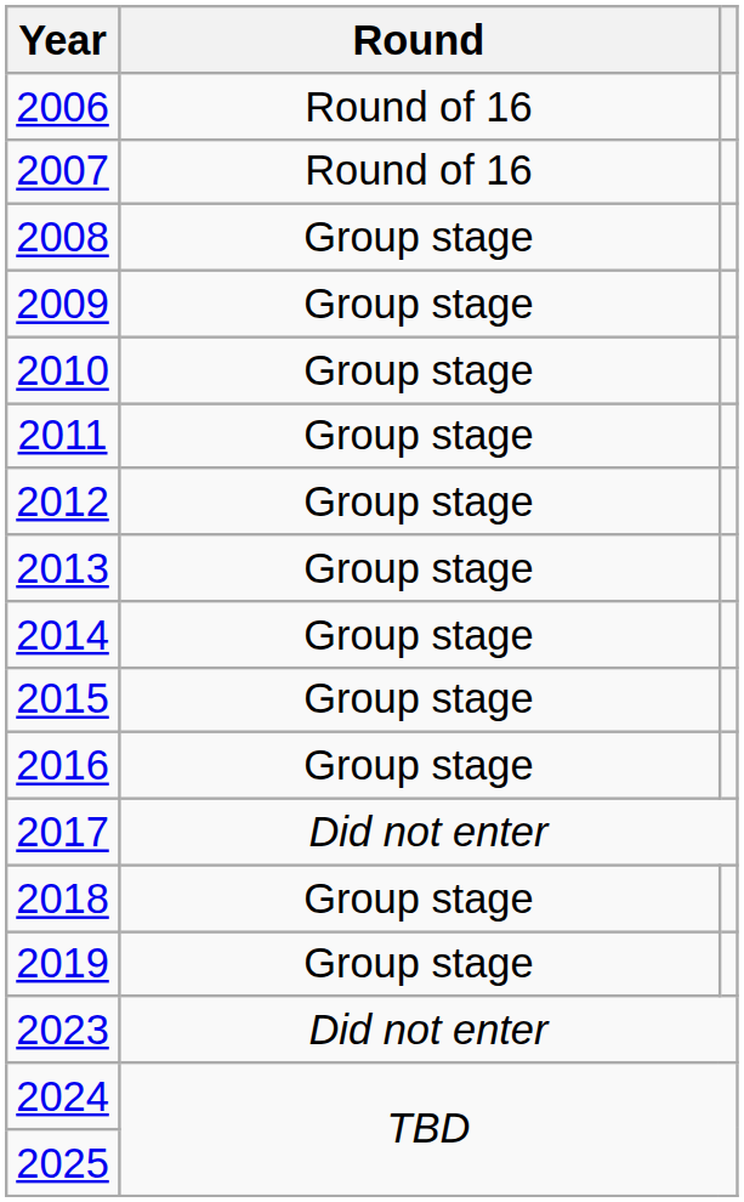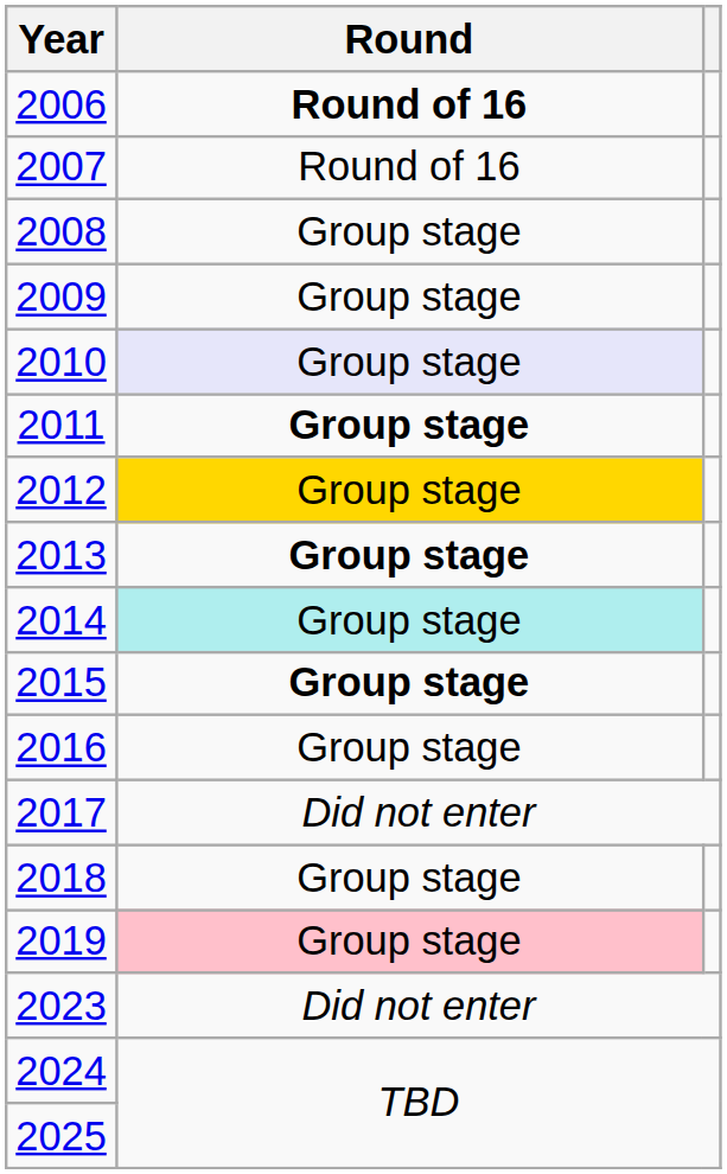2006 | Round: normal -> bold
2010 | Round: no background -> lavender background
2011 | Round: normal -> bold
2012 | Round: no background -> gold background
2013 | Round: normal -> bold
2014 | Round: no background -> paleturquoise background
2015 | Round: normal -> bold
2019 | Round: no background -> pink background
